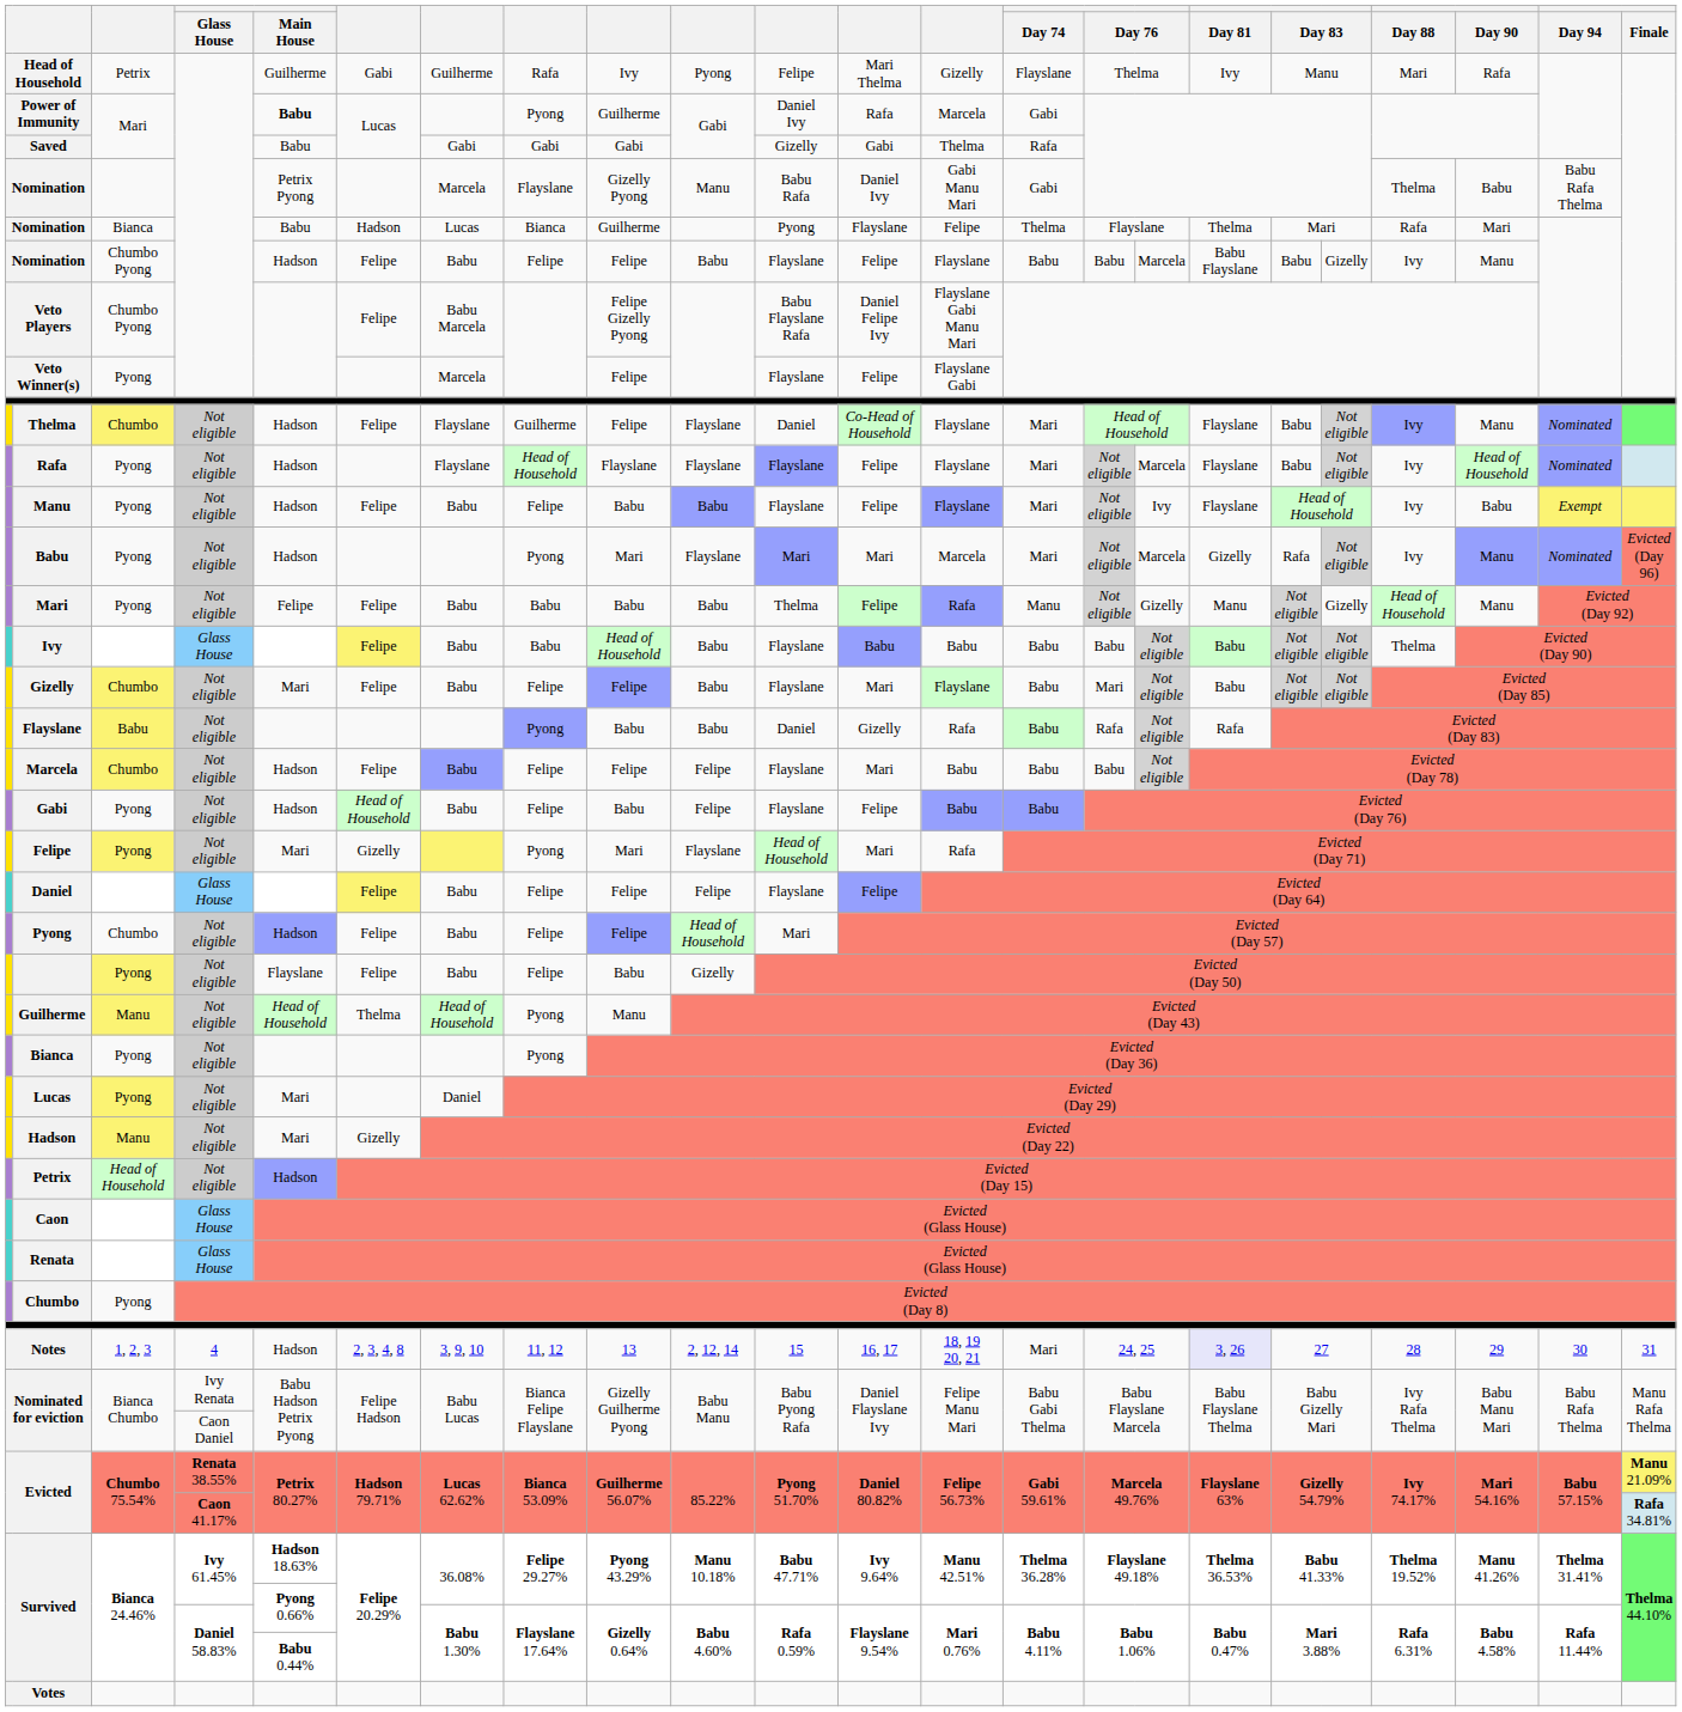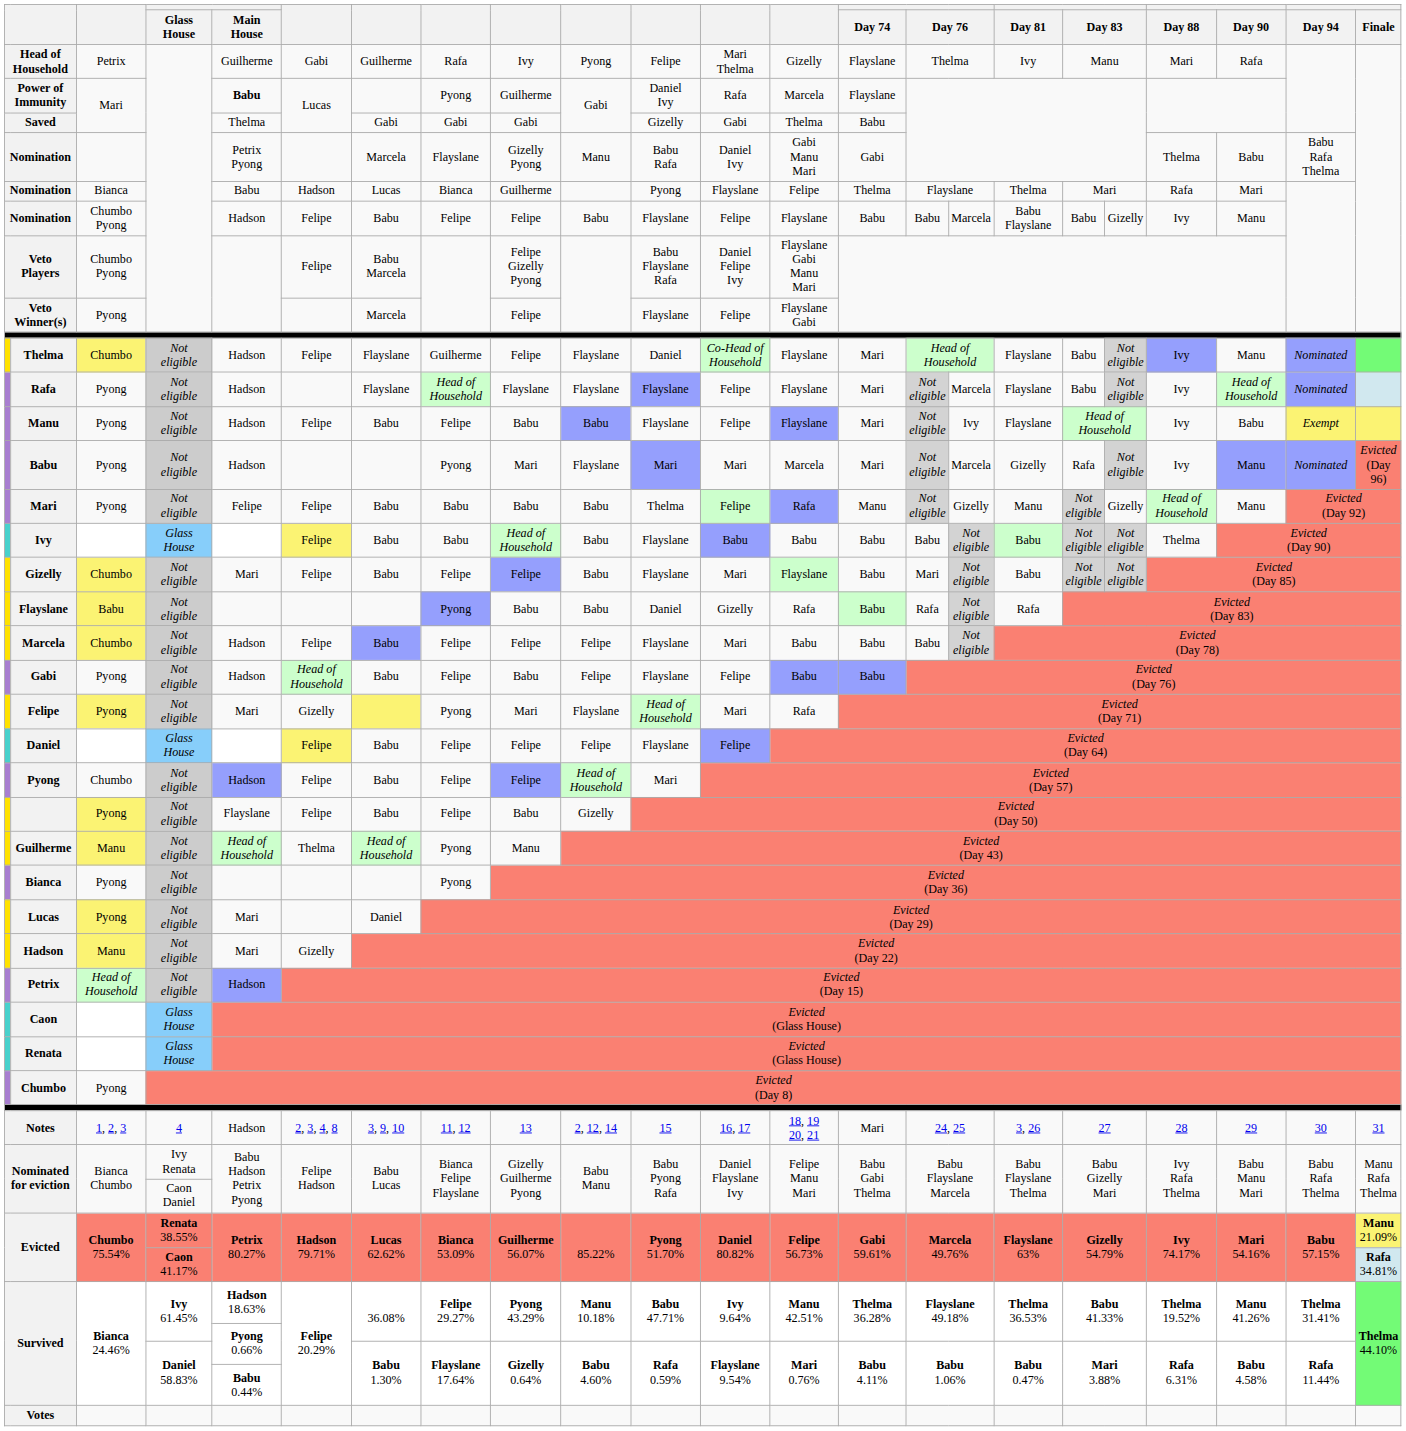Power of Immunity | Day 74: Gabi -> Flayslane
Saved | Main House: Babu -> Thelma
Saved | Day 74: Rafa -> Babu
Notes | Day 81: lavender background -> no background
